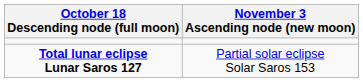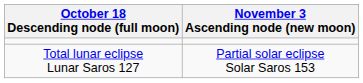row 3 | October 18 Descending node (full moon): bold -> normal
